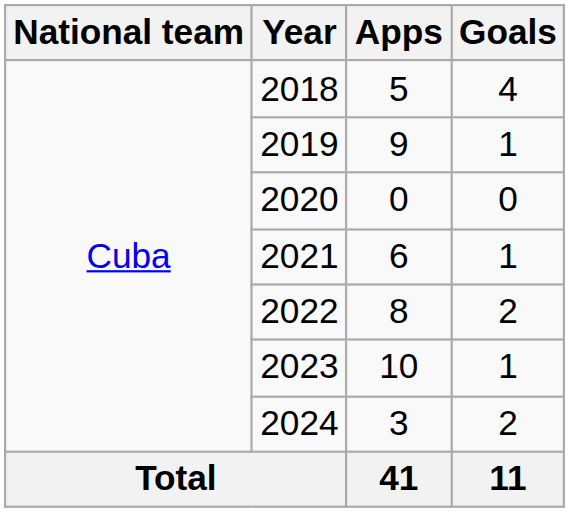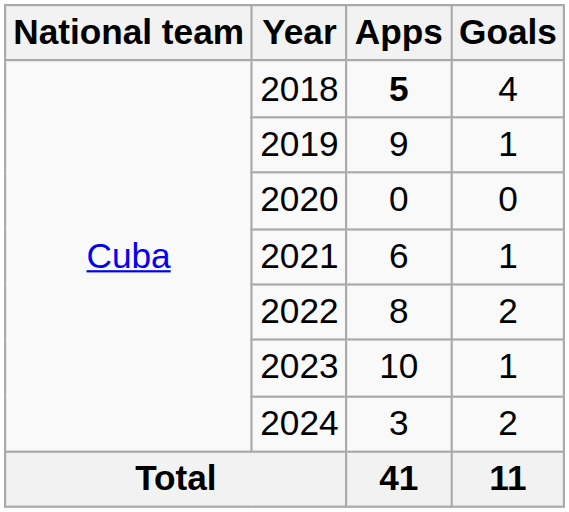2018 | Apps: normal -> bold
